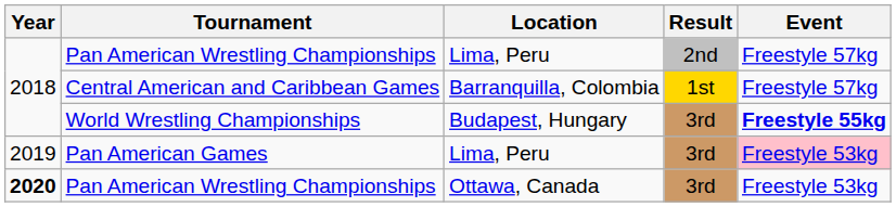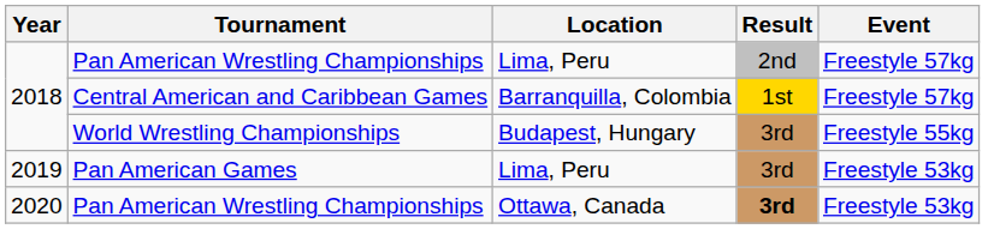World Wrestling Championships | Event: bold -> normal
Pan American Games | Event: pink background -> no background
Pan American Wrestling Championships / Ottawa, Canada | Year: bold -> normal
Pan American Wrestling Championships / Ottawa, Canada | Result: normal -> bold
